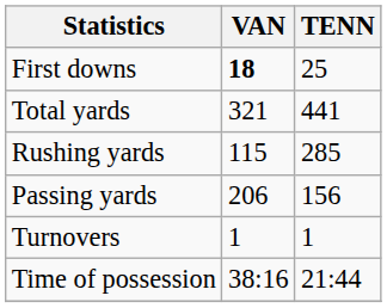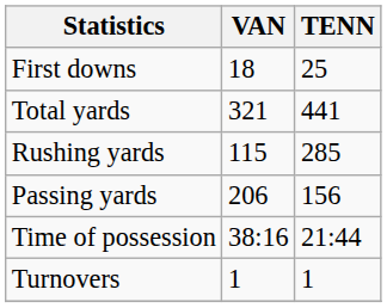First downs | VAN: bold -> normal
rows swapped: Turnovers <-> Time of possession
